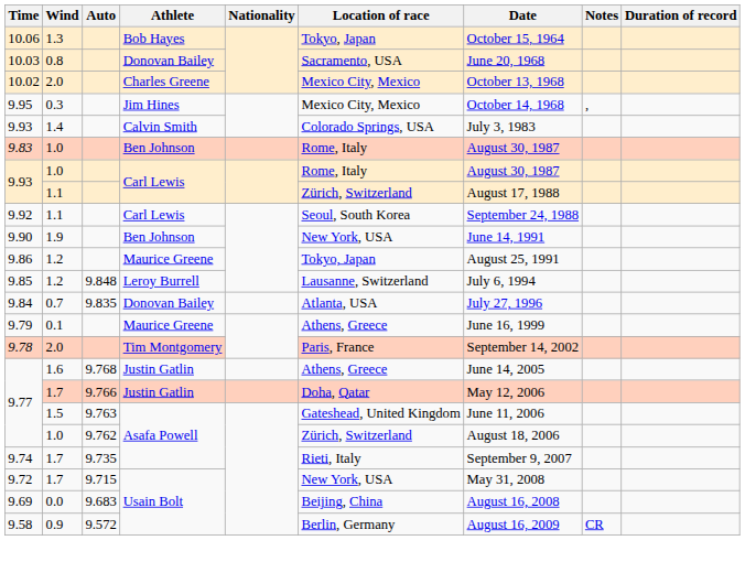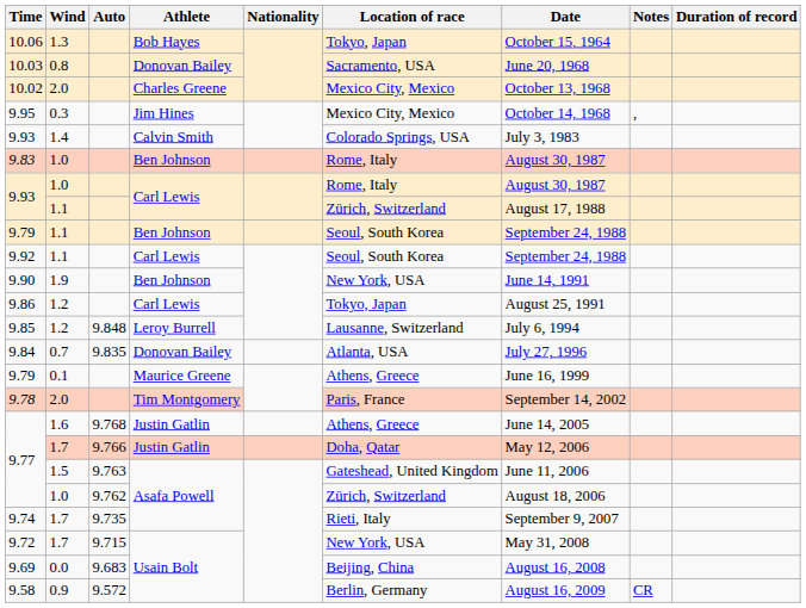+ row: 9.79 | 1.1 | Ben Johnson | Seoul, South Korea | September 24, 1988
9.86 | Athlete: Maurice Greene -> Carl Lewis
